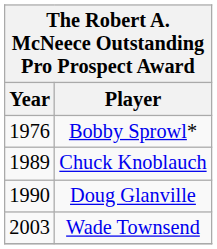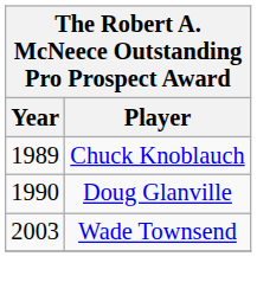- row: 1976 | Bobby Sprowl*
